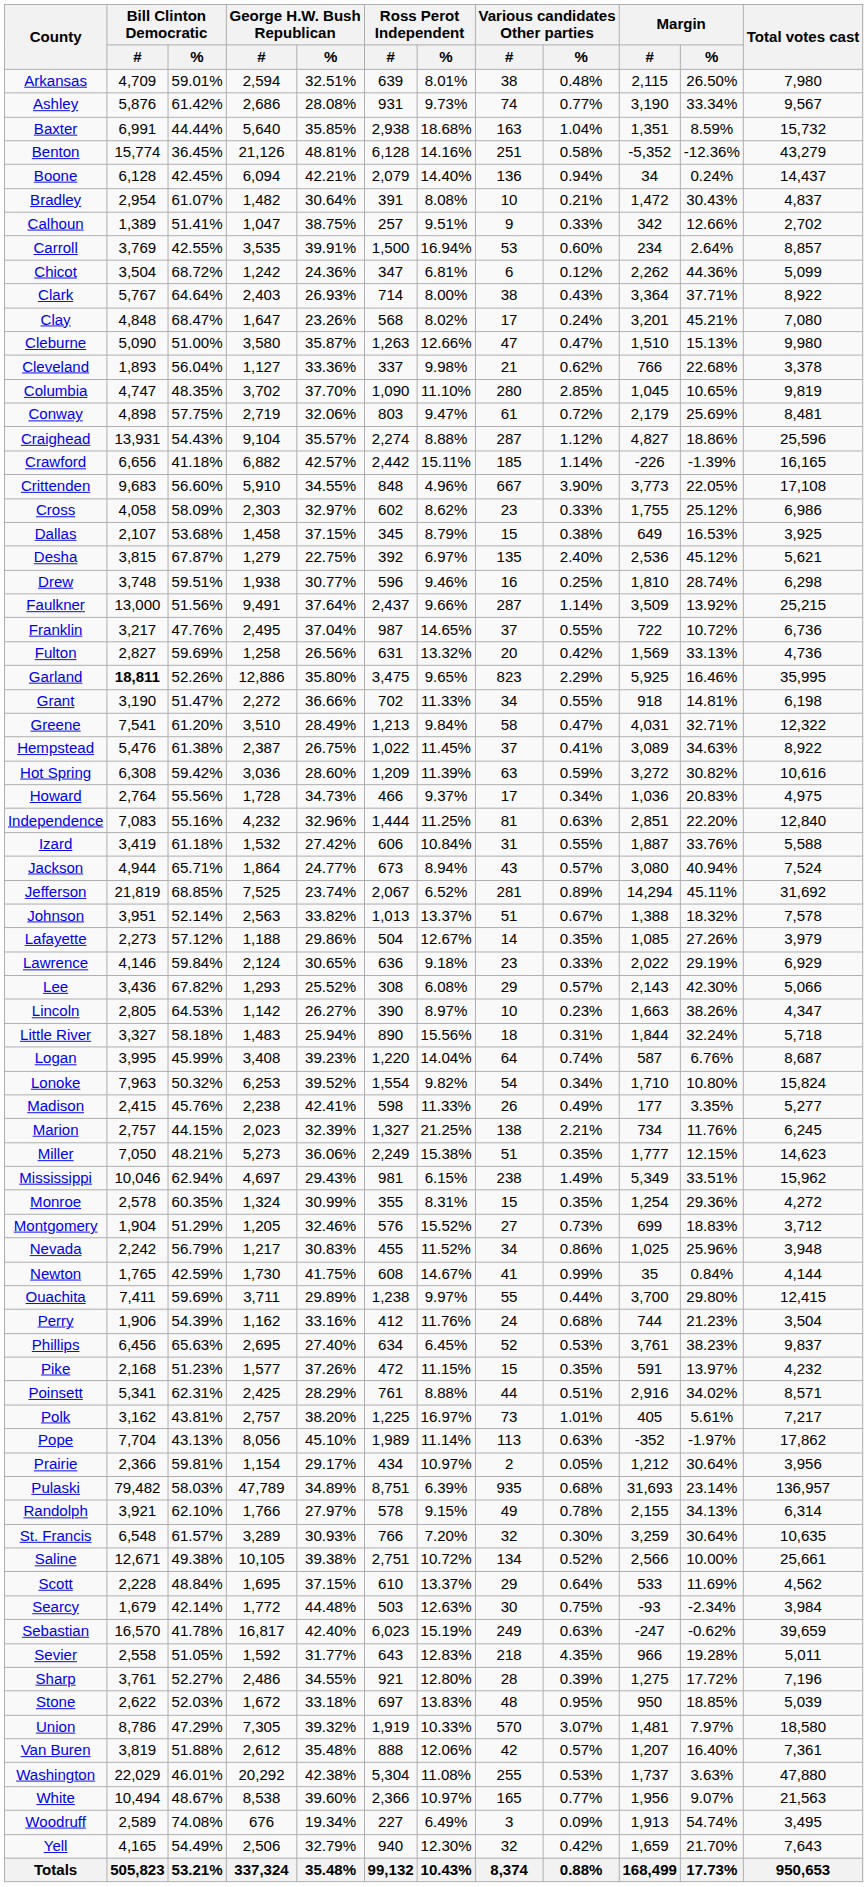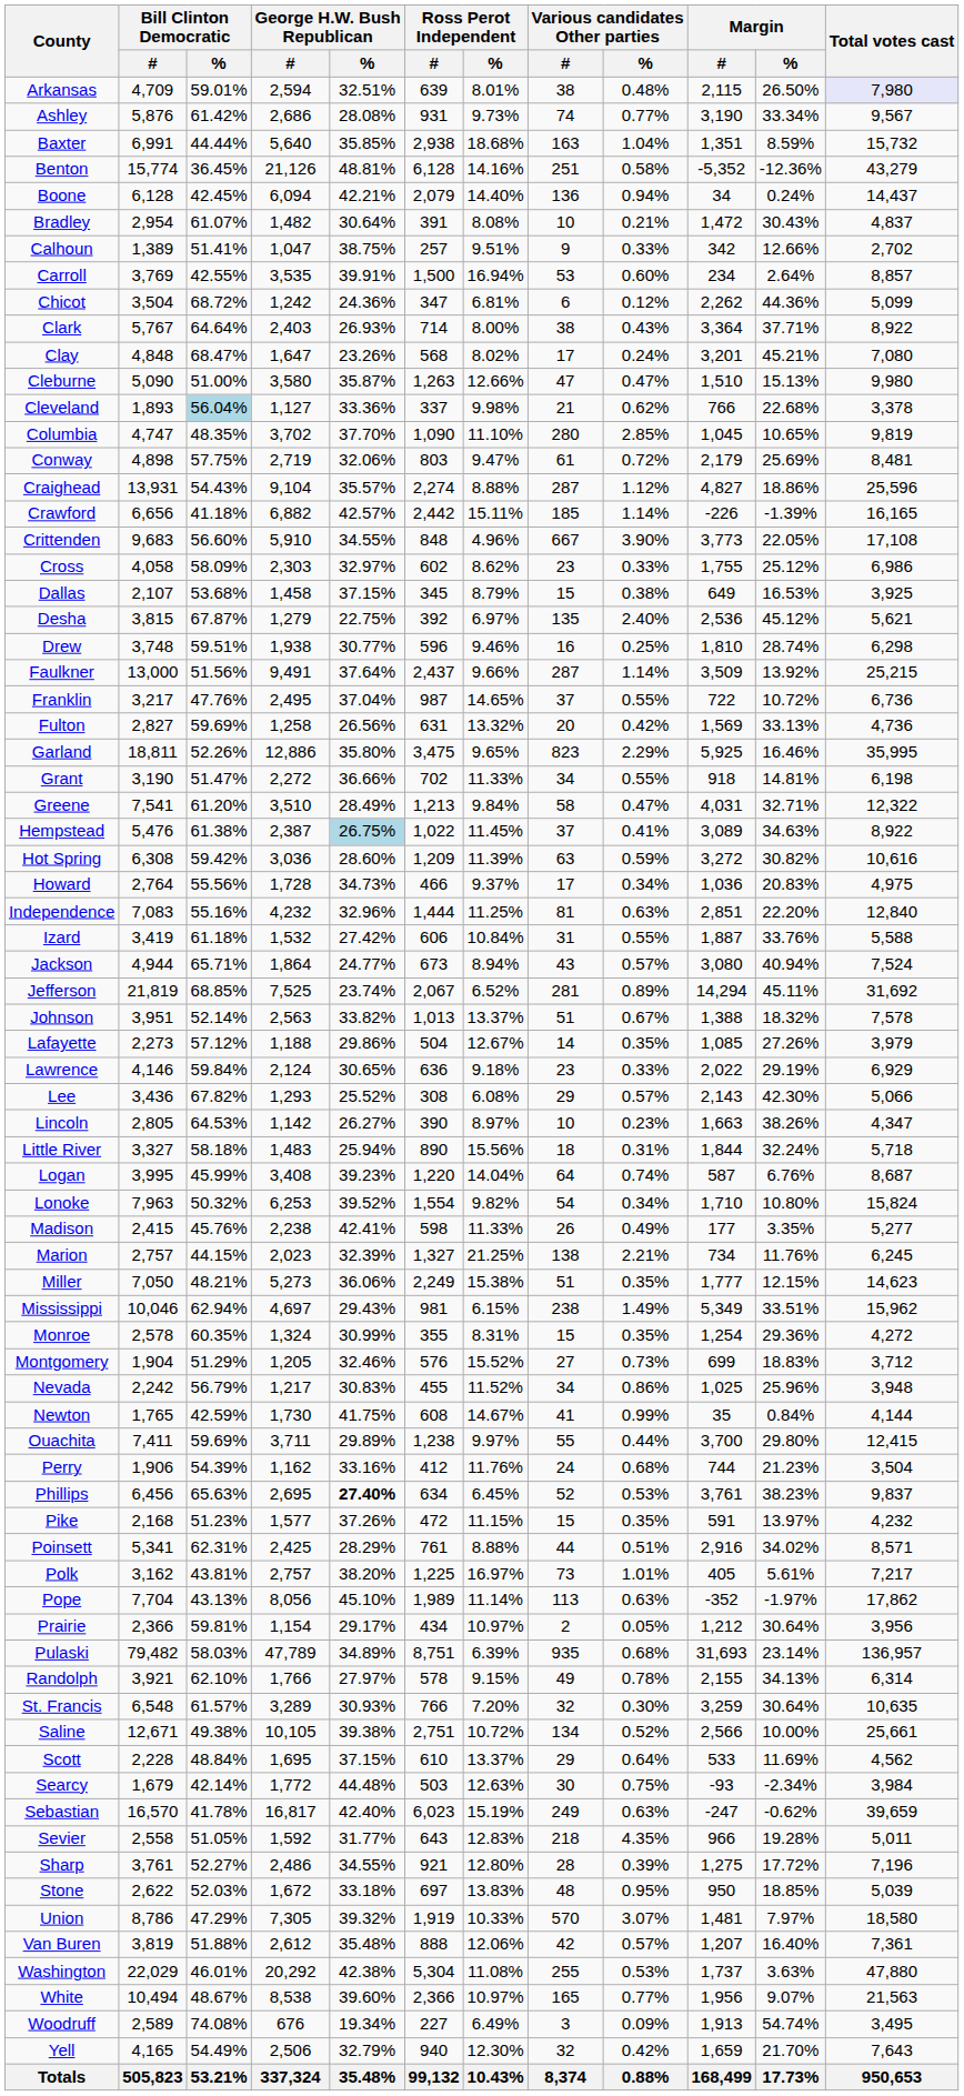Arkansas | Total votes cast: no background -> lavender background
Cleveland | Bill Clinton Democratic / %: no background -> lightblue background
Garland | Bill Clinton Democratic / #: bold -> normal
Hempstead | George H.W. Bush Republican / %: no background -> lightblue background
Phillips | George H.W. Bush Republican / %: normal -> bold
